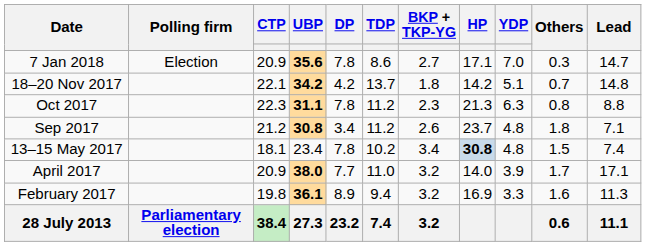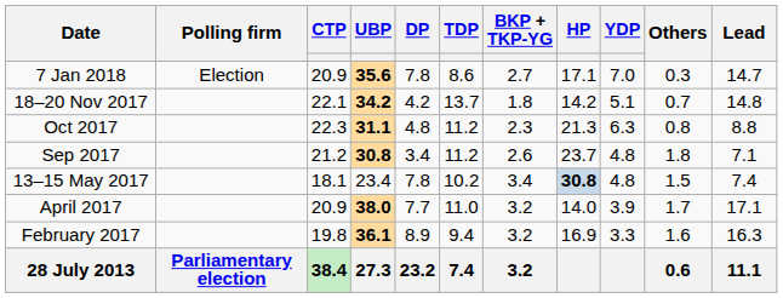Oct 2017 | DP: 7.8 -> 4.8
February 2017 | Lead: 11.3 -> 16.3
